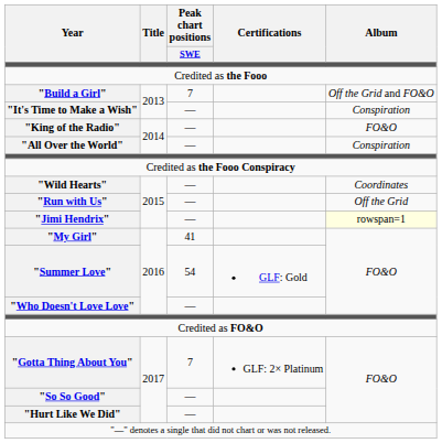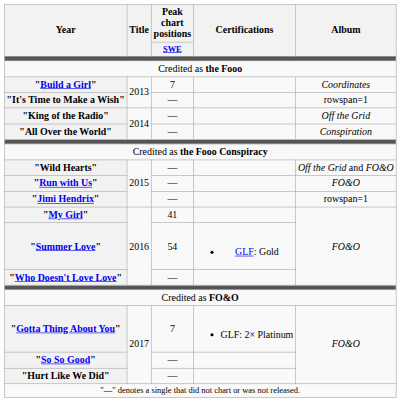"Build a Girl" | Album: Off the Grid and FO&O -> Coordinates
"It's Time to Make a Wish" | Album: Conspiration -> rowspan=1
"King of the Radio" | Album: FO&O -> Off the Grid
"Wild Hearts" | Album: Coordinates -> Off the Grid and FO&O
"Run with Us" | Album: Off the Grid -> FO&O
"Jimi Hendrix" | Album: lightyellow background -> no background
